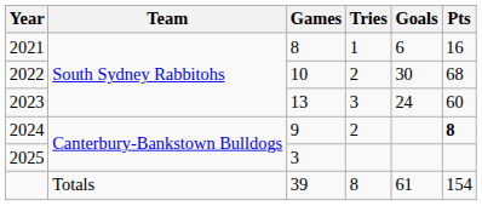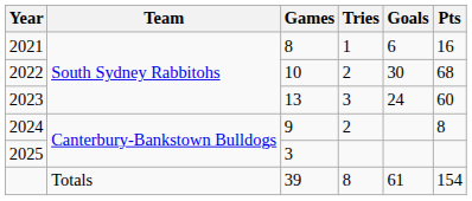2024 | Pts: bold -> normal
